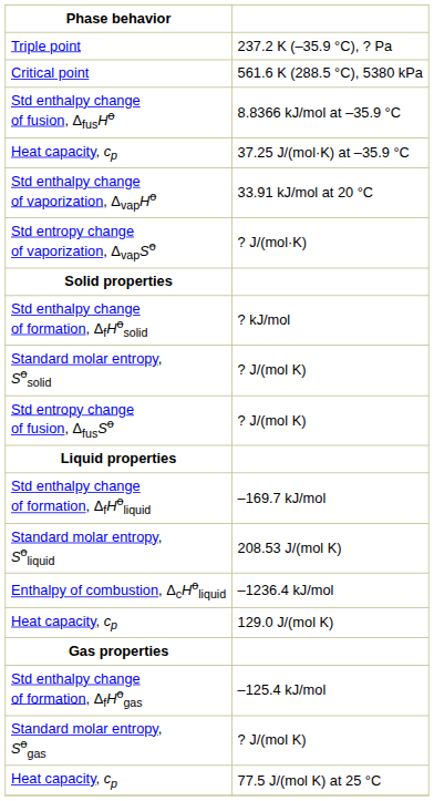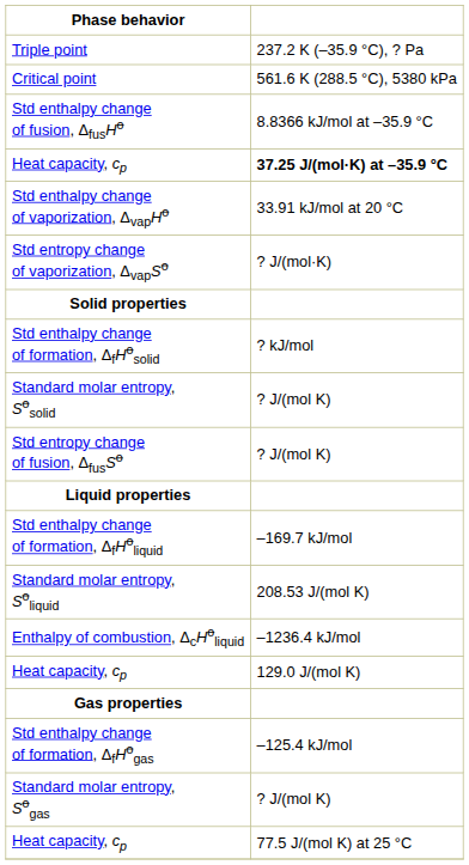row 5 | column 2: normal -> bold
